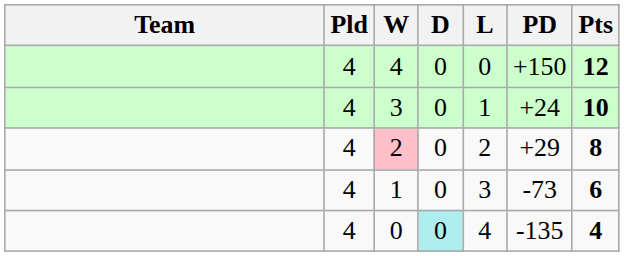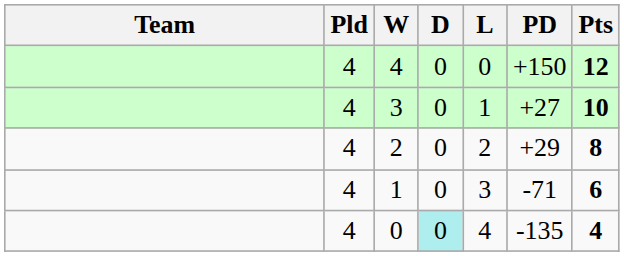row 3 | PD: +24 -> +27
row 4 | W: pink background -> no background
row 5 | PD: -73 -> -71
